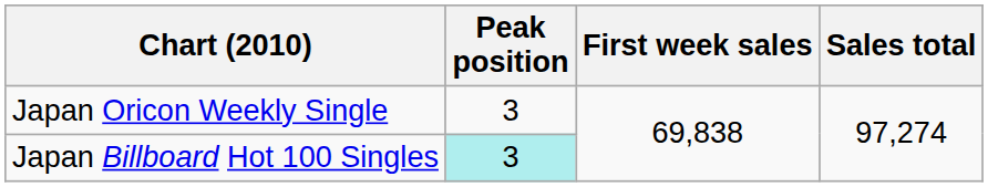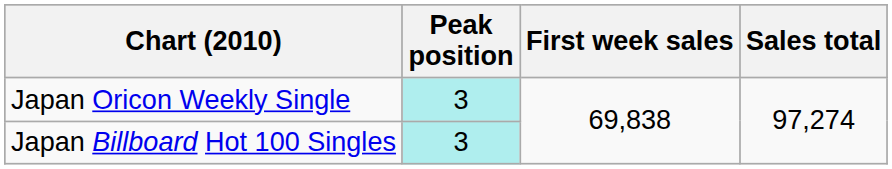Japan Oricon Weekly Single | Peak position: no background -> paleturquoise background
